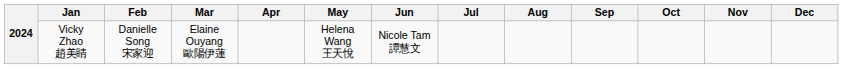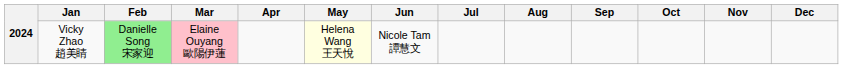Vicky Zhao 趙美睛 | Feb: no background -> lightgreen background
Vicky Zhao 趙美睛 | Mar: no background -> pink background
Vicky Zhao 趙美睛 | May: no background -> lightyellow background
